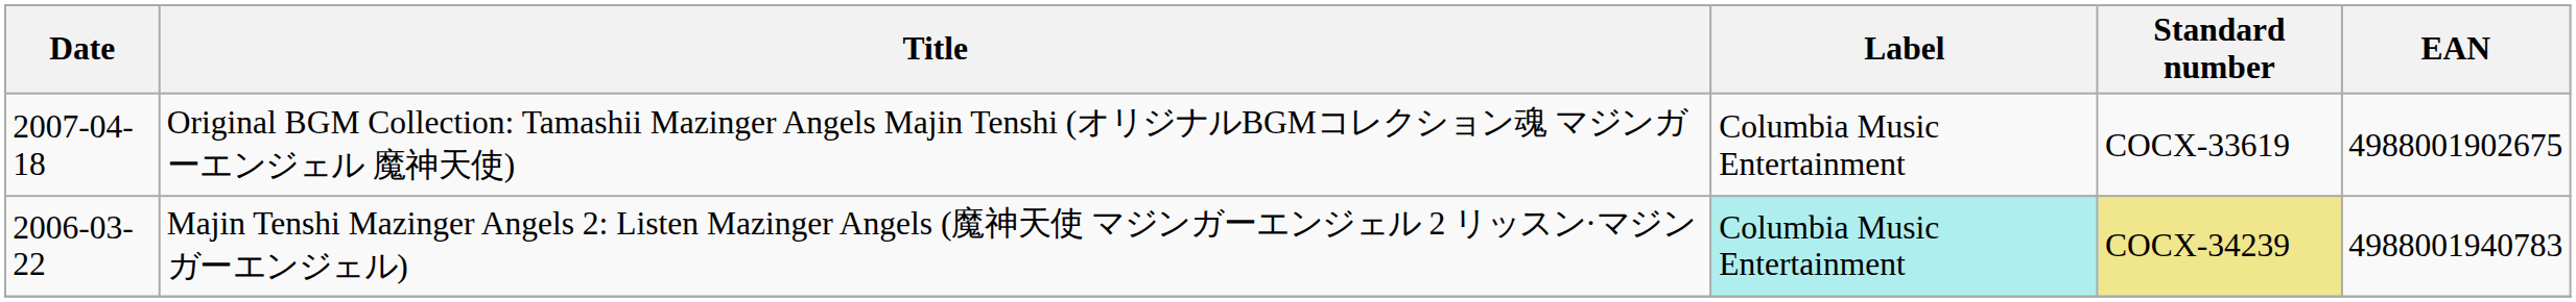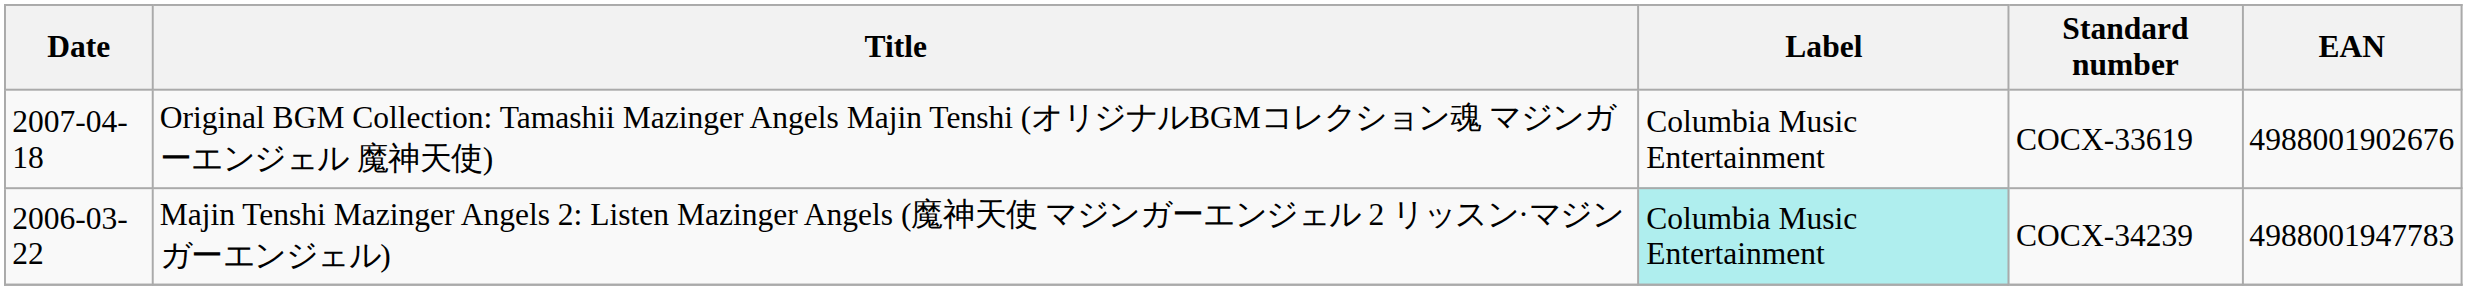row 2 | EAN: 4988001902675 -> 4988001902676
row 3 | Standard number: khaki background -> no background
row 3 | EAN: 4988001940783 -> 4988001947783
